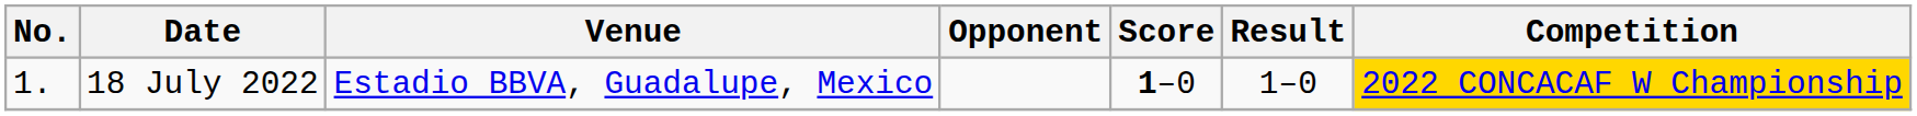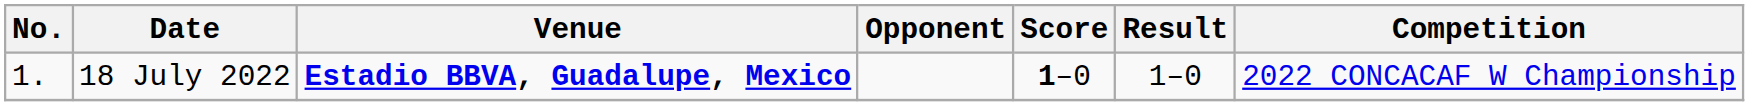18 July 2022 | Venue: normal -> bold
18 July 2022 | Competition: gold background -> no background
